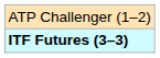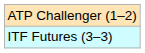row 2 | column 1: bold -> normal
